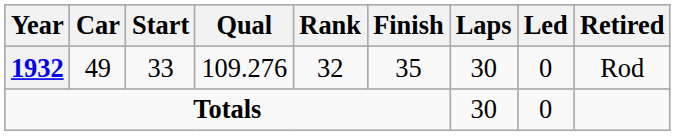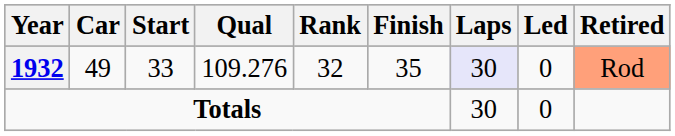1932 | Laps: no background -> lavender background
1932 | Retired: no background -> lightsalmon background
